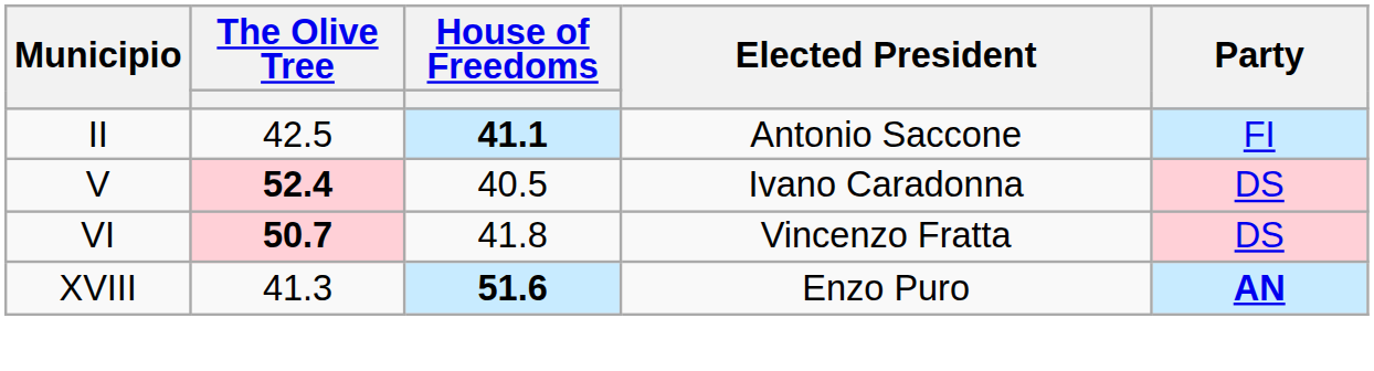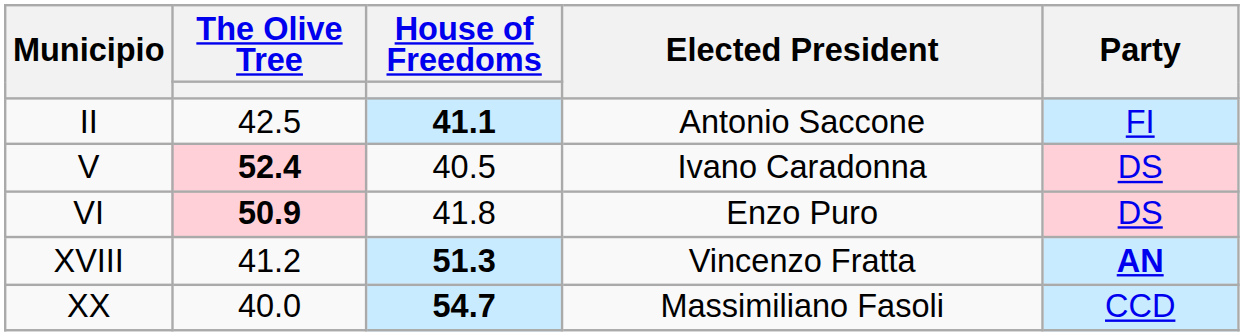VI | The Olive Tree: 50.7 -> 50.9
VI | Elected President: Vincenzo Fratta -> Enzo Puro
XVIII | The Olive Tree: 41.3 -> 41.2
XVIII | House of Freedoms: 51.6 -> 51.3
XVIII | Elected President: Enzo Puro -> Vincenzo Fratta
+ row: XX | 40.0 | 54.7 | Massimiliano Fasoli | CCD
